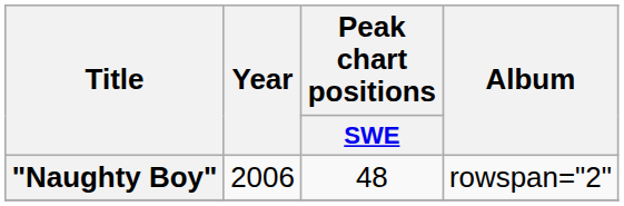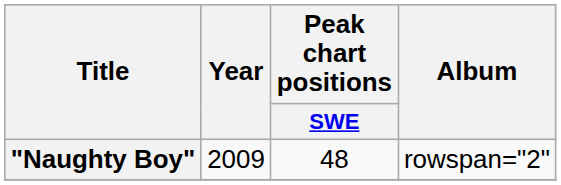"Naughty Boy" | Year: 2006 -> 2009
